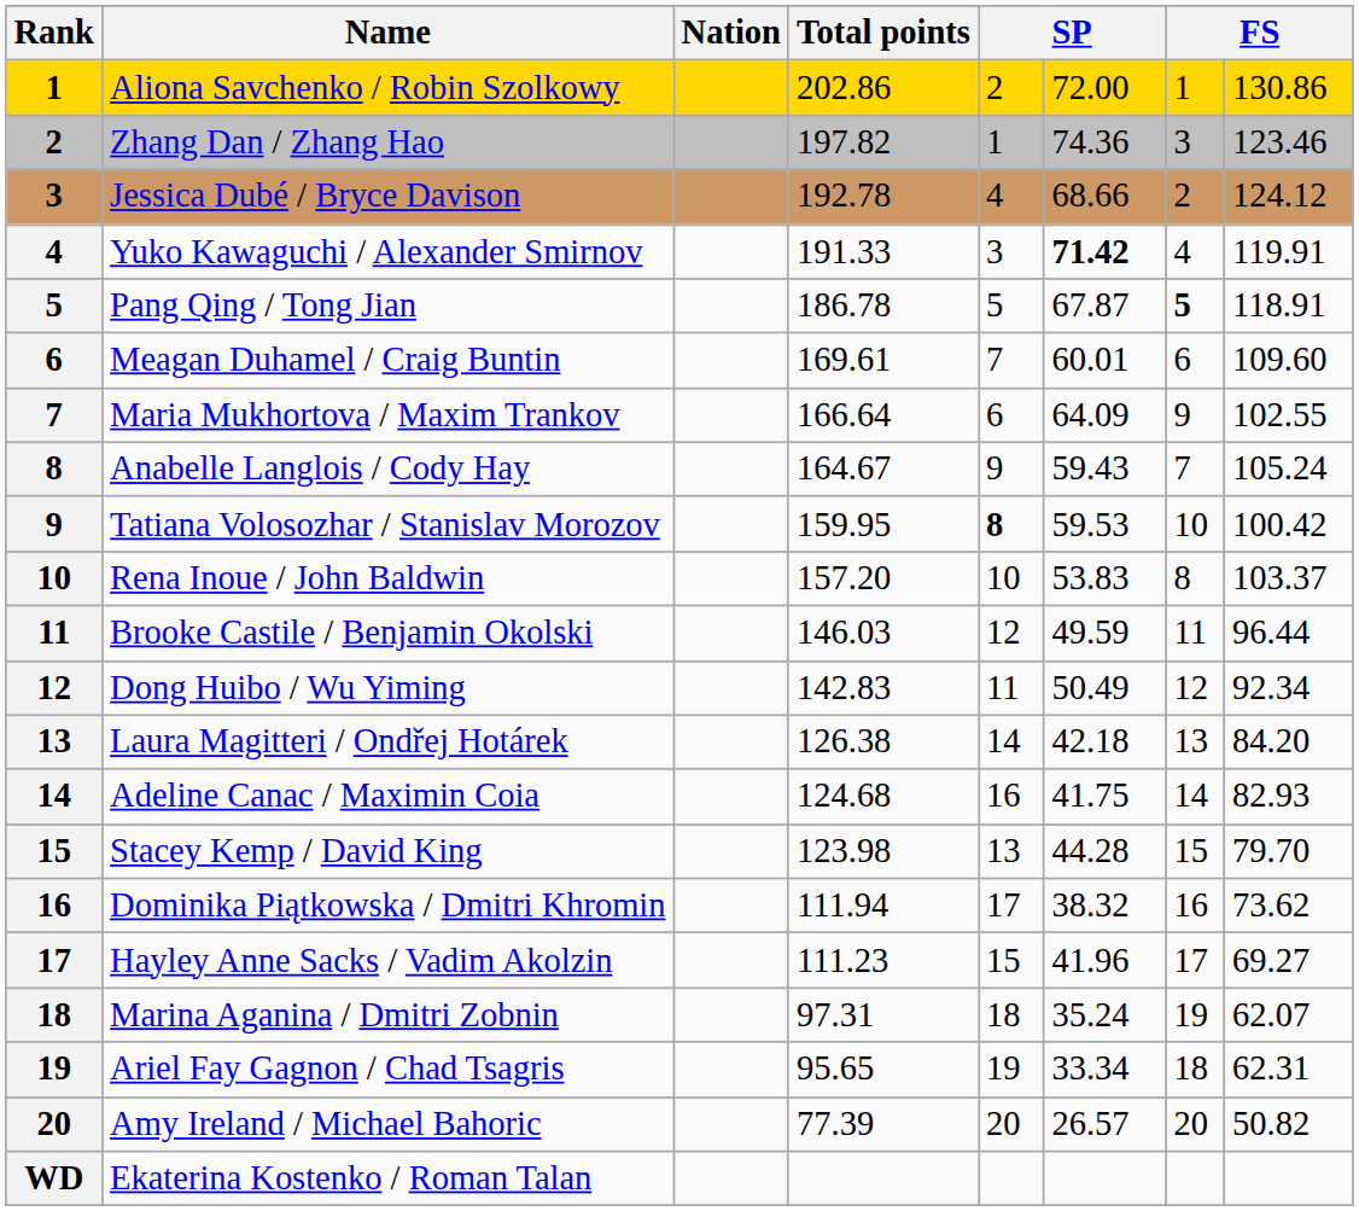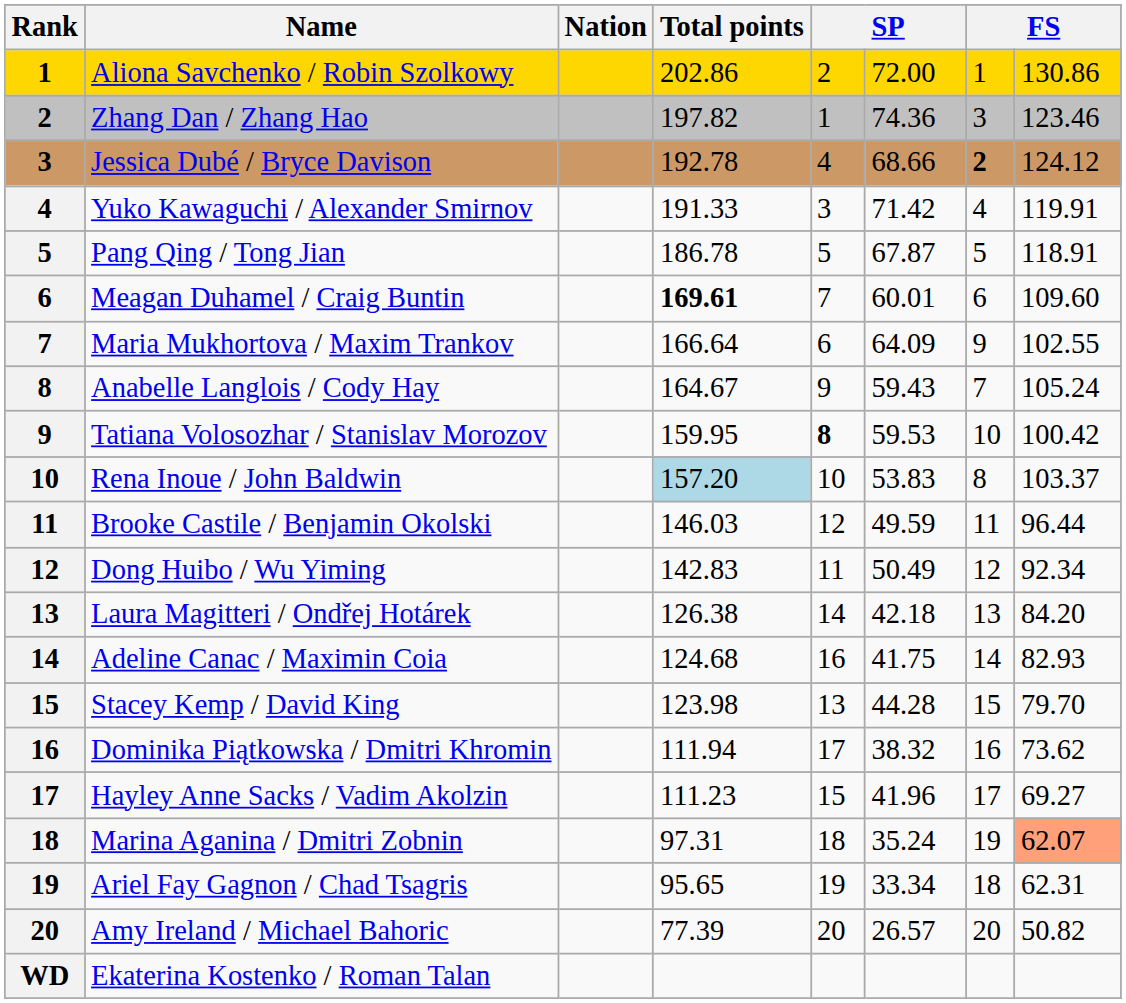Jessica Dubé / Bryce Davison | column 7: normal -> bold
Yuko Kawaguchi / Alexander Smirnov | column 6: bold -> normal
Pang Qing / Tong Jian | column 7: bold -> normal
Meagan Duhamel / Craig Buntin | Total points: normal -> bold
Rena Inoue / John Baldwin | Total points: no background -> lightblue background
Marina Aganina / Dmitri Zobnin | column 8: no background -> lightsalmon background
